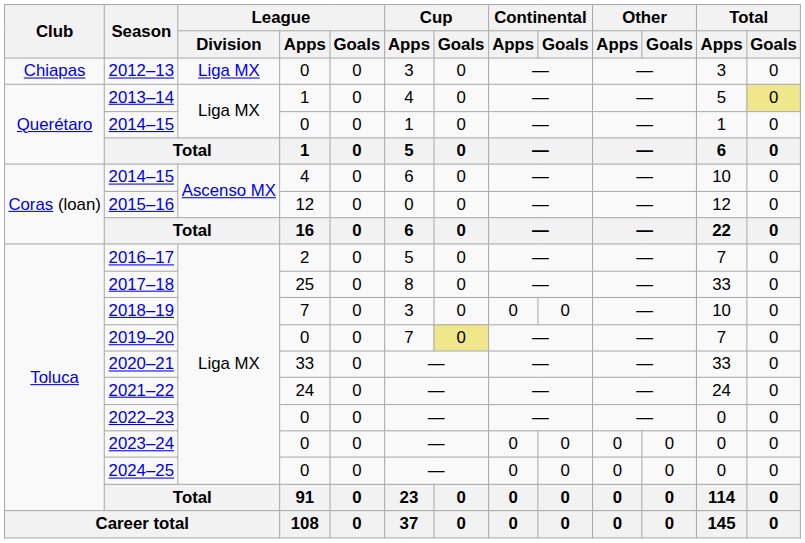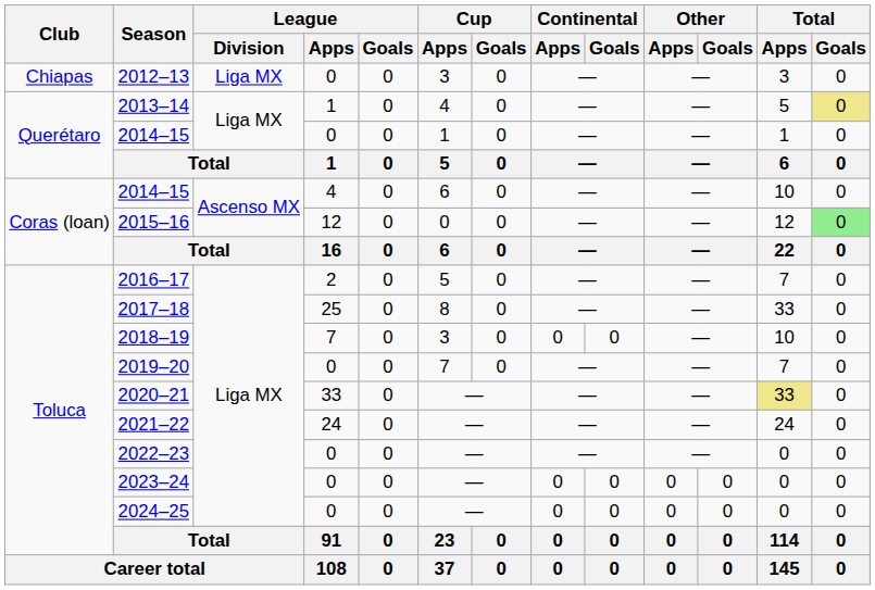2015–16 | Total / Goals: no background -> lightgreen background
2019–20 | Cup / Goals: khaki background -> no background
2020–21 | Total / Apps: no background -> khaki background
